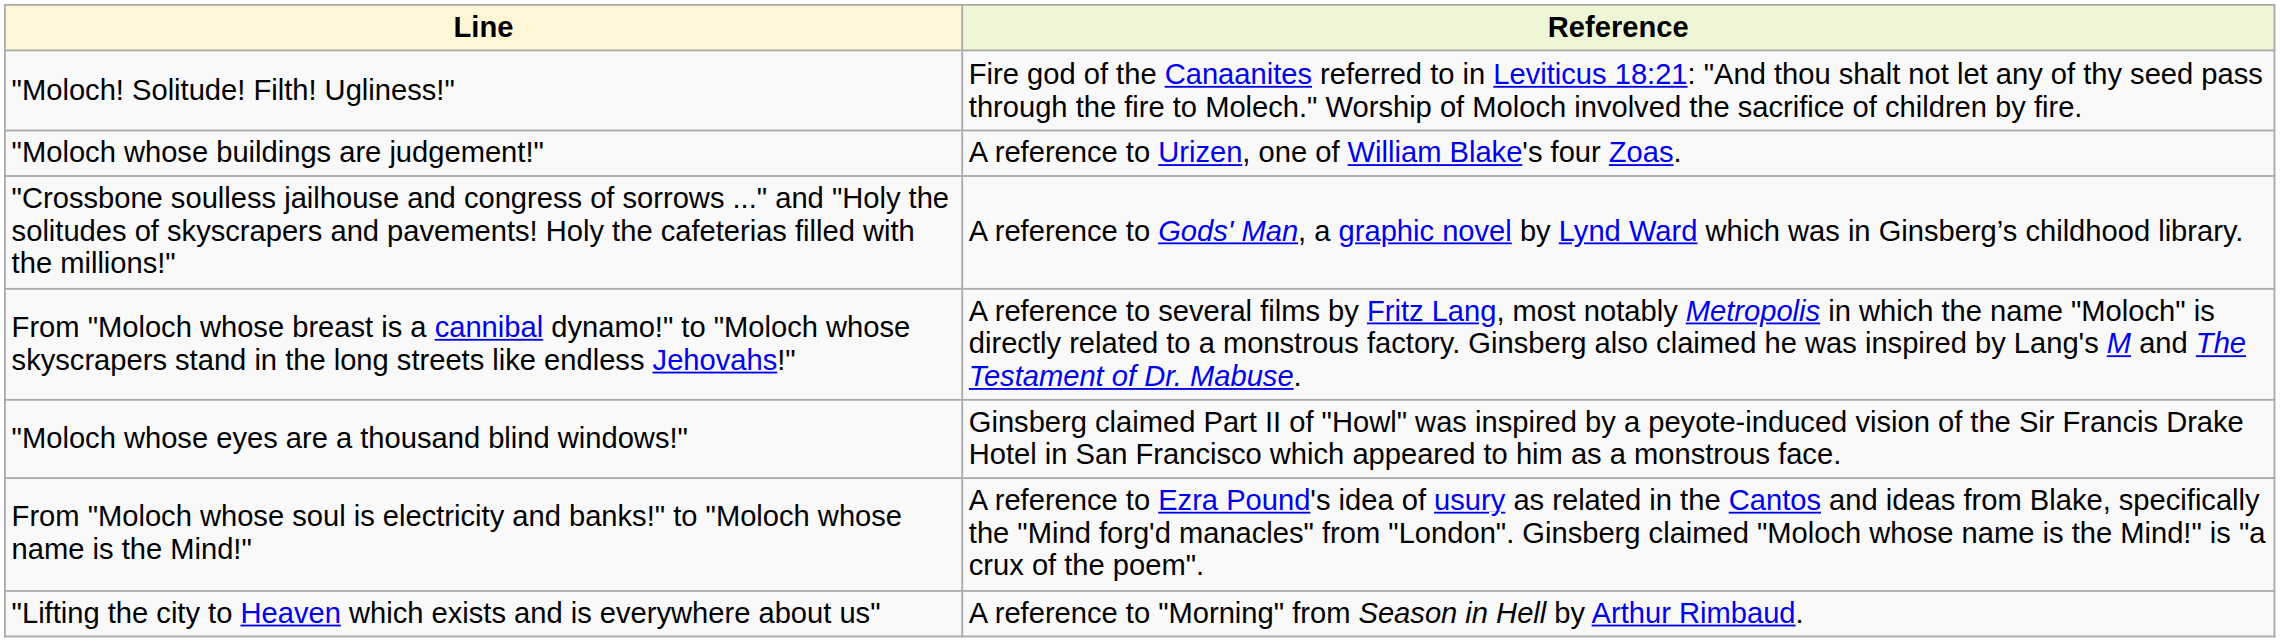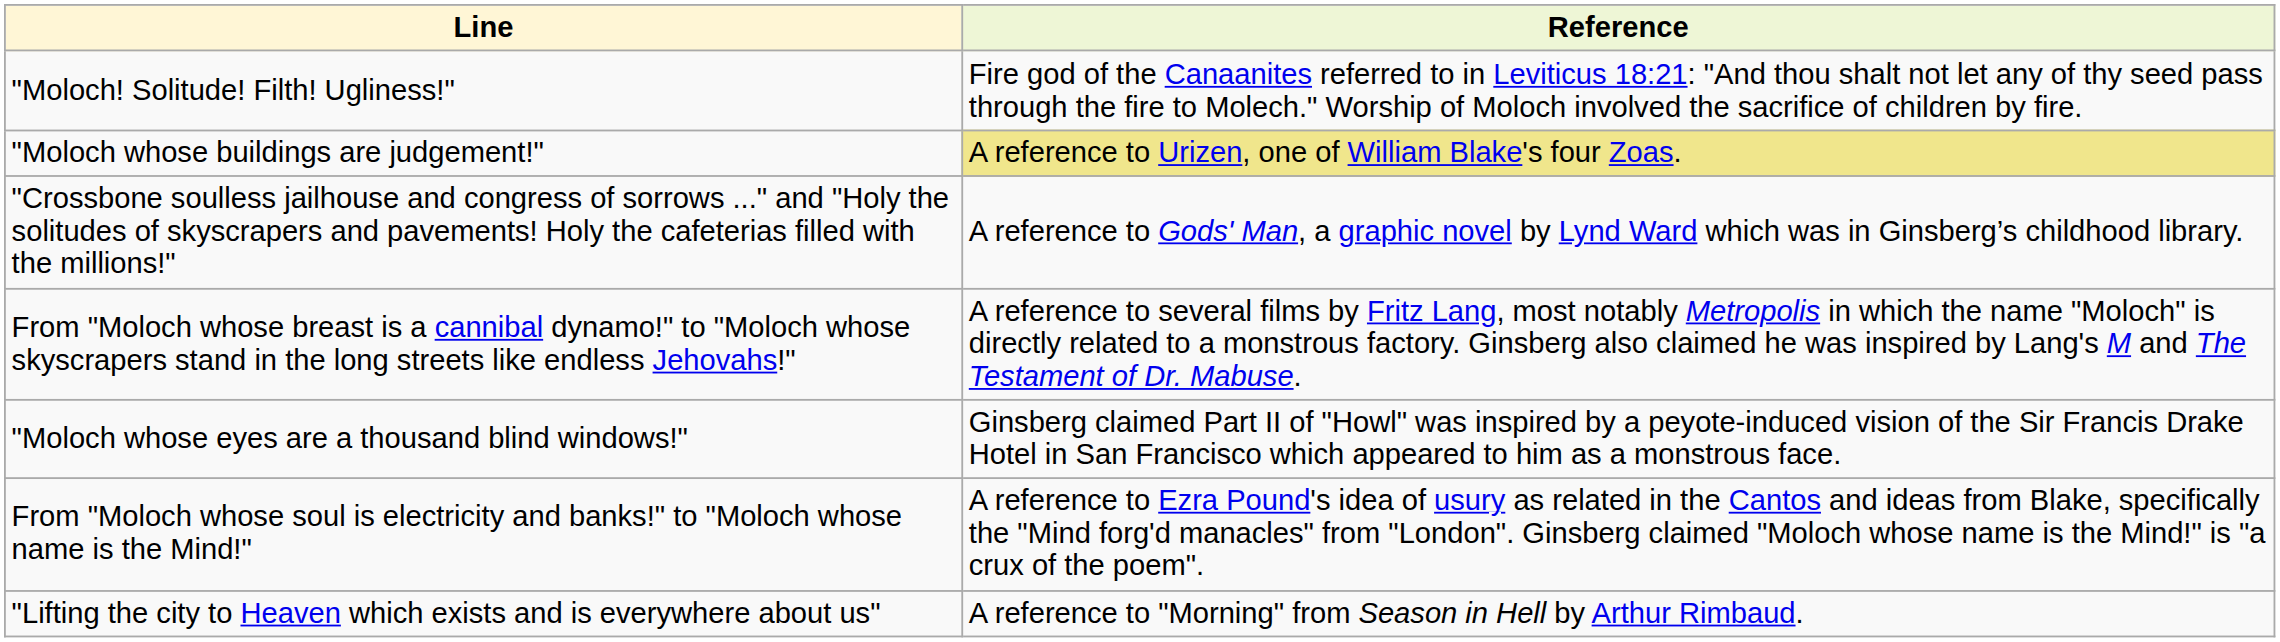"Moloch whose buildings are judgement!" | column 2: no background -> khaki background
